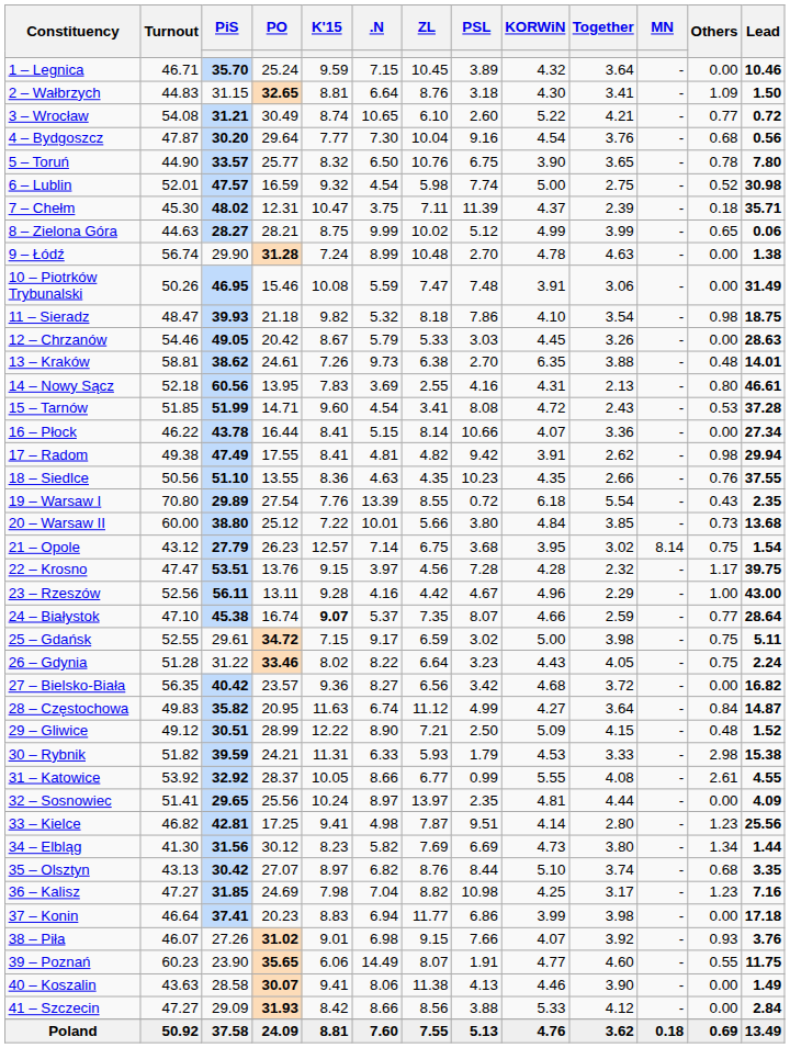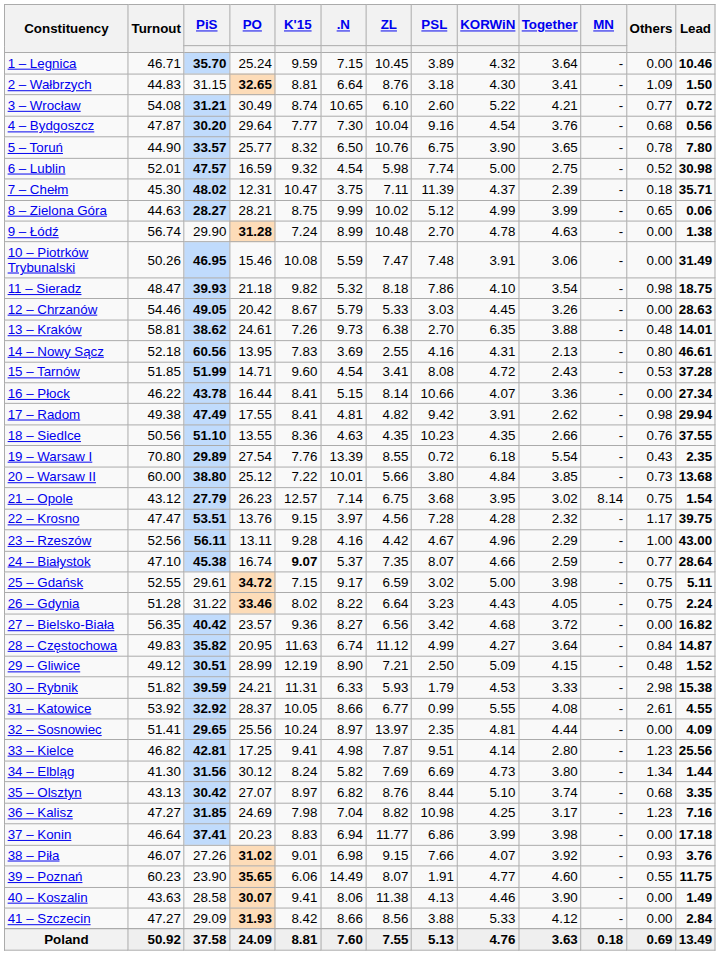29 – Gliwice | K'15: 12.22 -> 12.19
34 – Elbląg | K'15: 8.23 -> 8.24
Poland | Together: 3.62 -> 3.63
